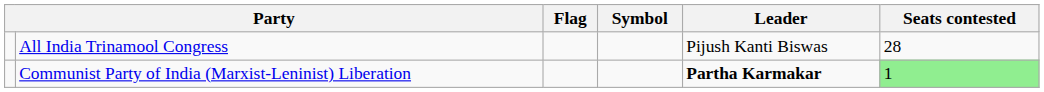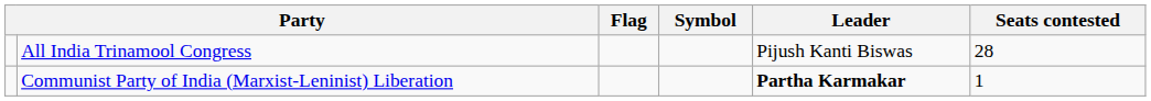Communist Party of India (Marxist-Leninist) Liberation | Seats contested: lightgreen background -> no background
